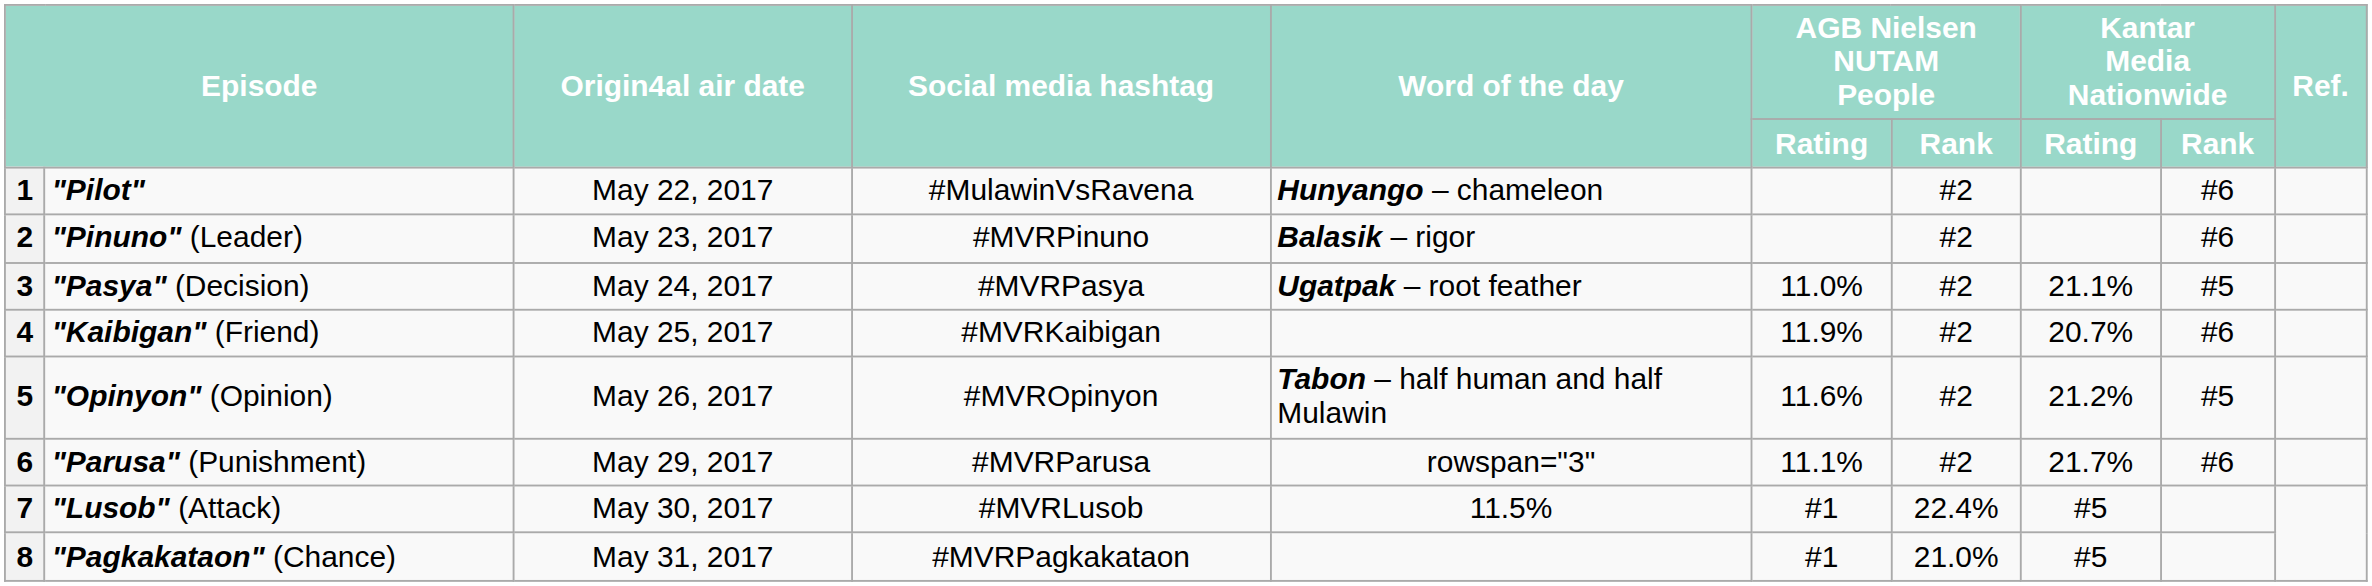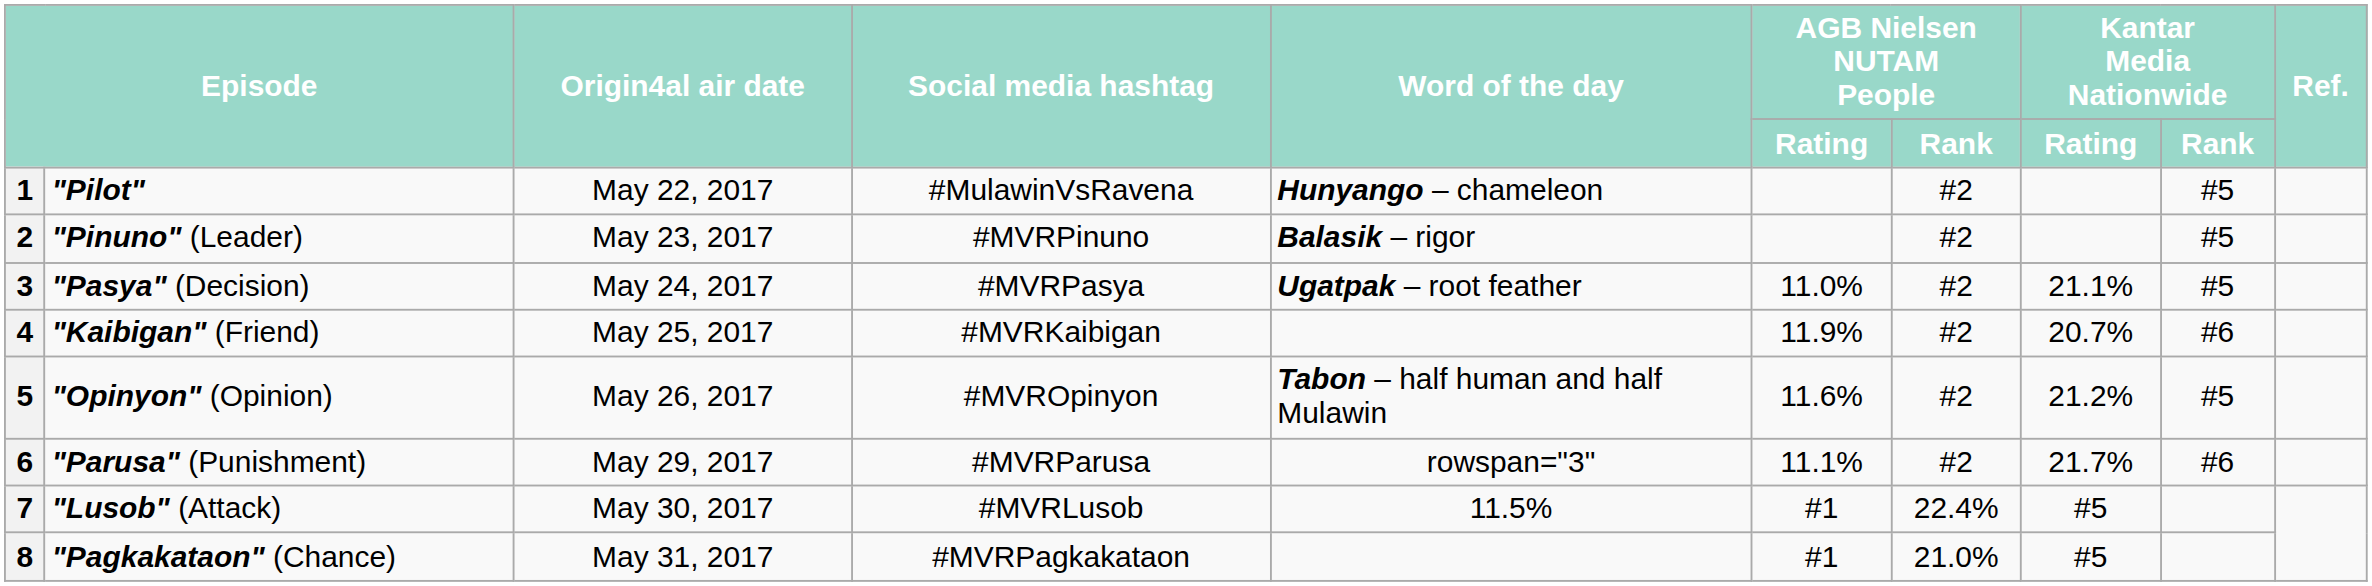1 | Kantar Media Nationwide / Rank: #6 -> #5
2 | Kantar Media Nationwide / Rank: #6 -> #5
